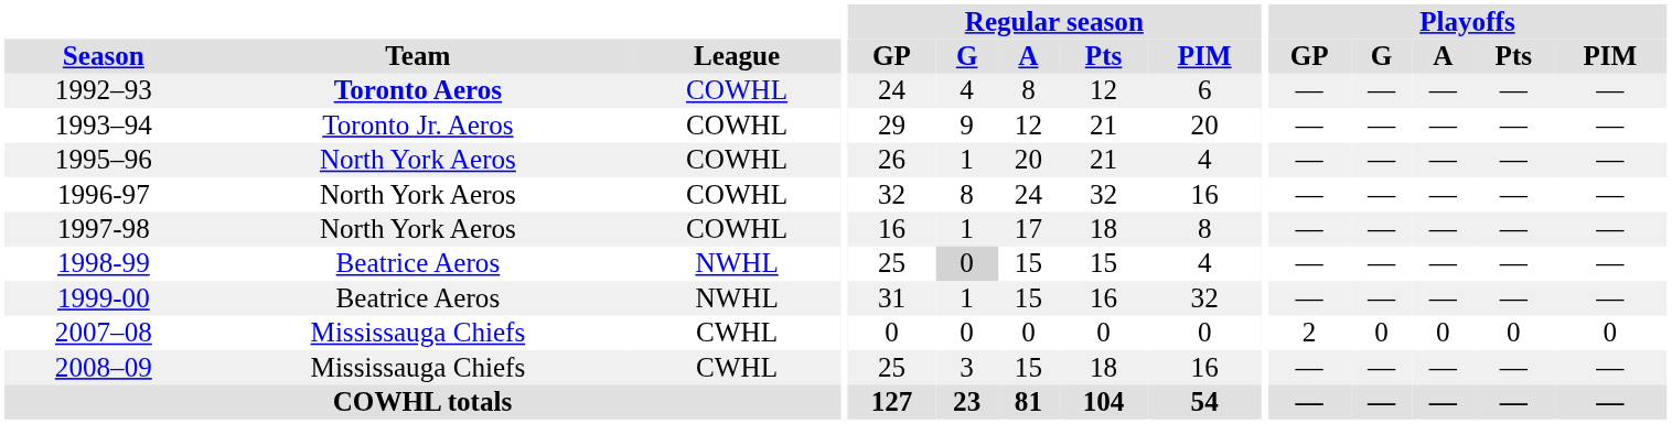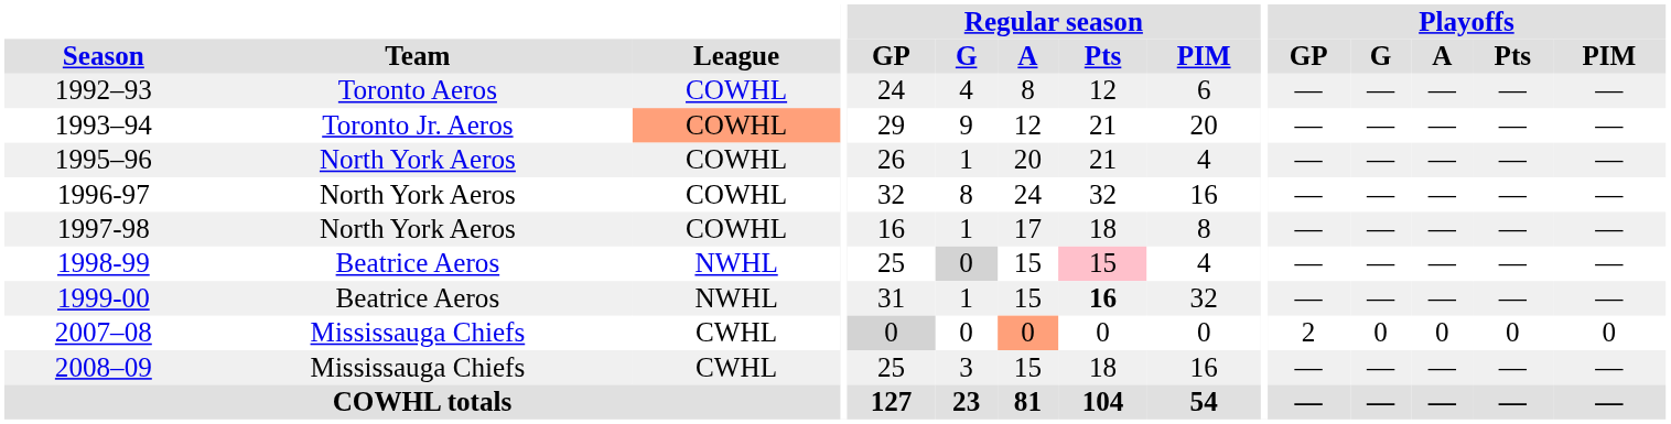1992–93 | Team: bold -> normal
1993–94 | League: no background -> lightsalmon background
1998-99 | Regular season / Pts: no background -> pink background
1999-00 | Regular season / Pts: normal -> bold
2007–08 | Regular season / GP: no background -> lightgrey background
2007–08 | Regular season / A: no background -> lightsalmon background
